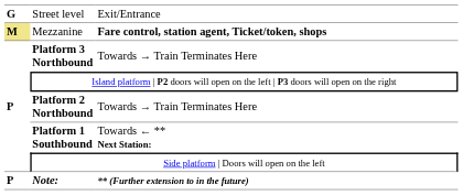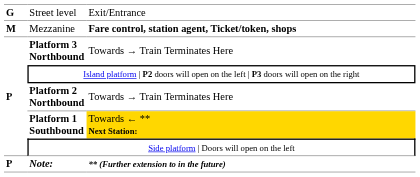Mezzanine | column 1: khaki background -> no background
Platform 1 Southbound | column 3: no background -> gold background
